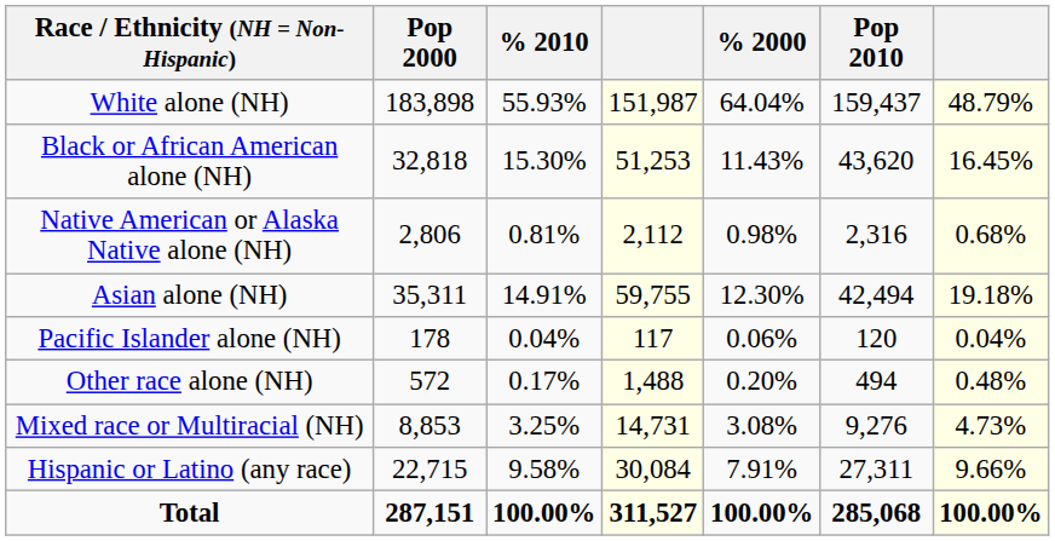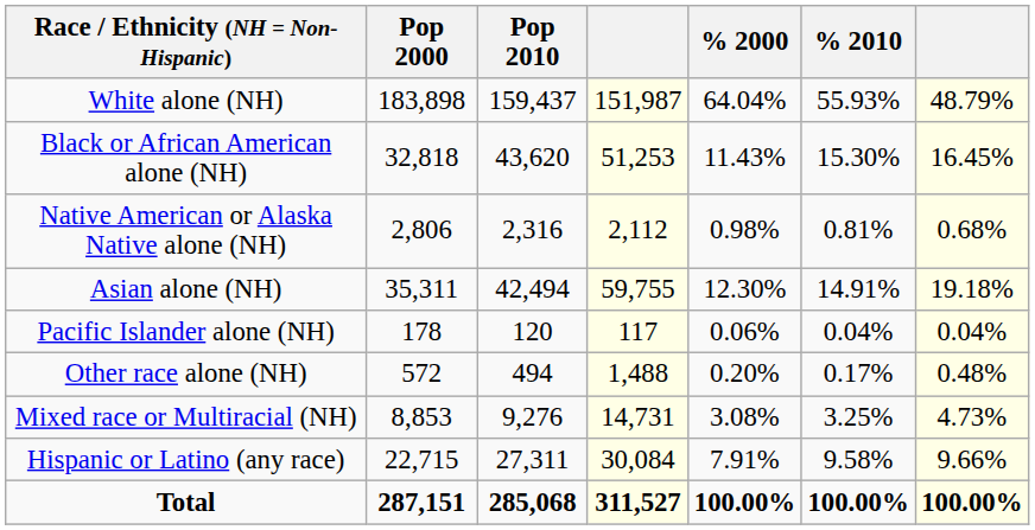columns swapped: Pop 2010 <-> % 2010
